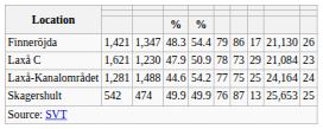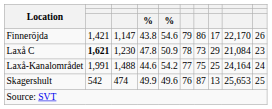Finneröjda | column 3: 1,347 -> 1,147
Finneröjda | column 4: 48.3 -> 43.8
Finneröjda | column 5: 54.4 -> 54.6
Finneröjda | column 9: 21,130 -> 22,170
Laxå C | column 2: normal -> bold
Laxå C | column 4: 47.9 -> 47.8
Laxå-Kanalområdet | column 2: 1,281 -> 1,991
Skagershult | column 5: 49.9 -> 49.6
